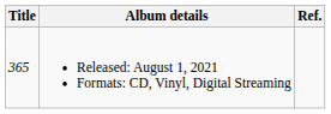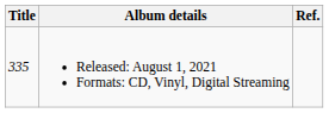row 2 | Title: 365 -> 335
